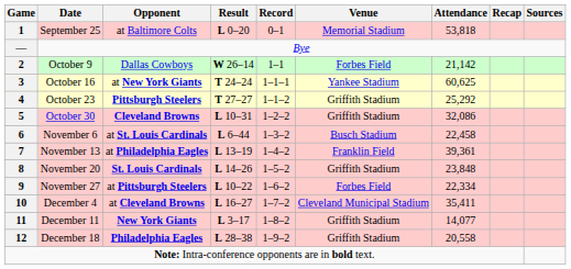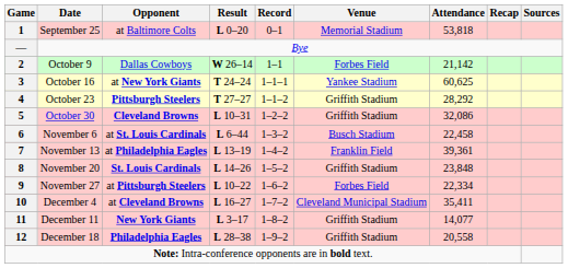4 | Attendance: 25,292 -> 28,292
